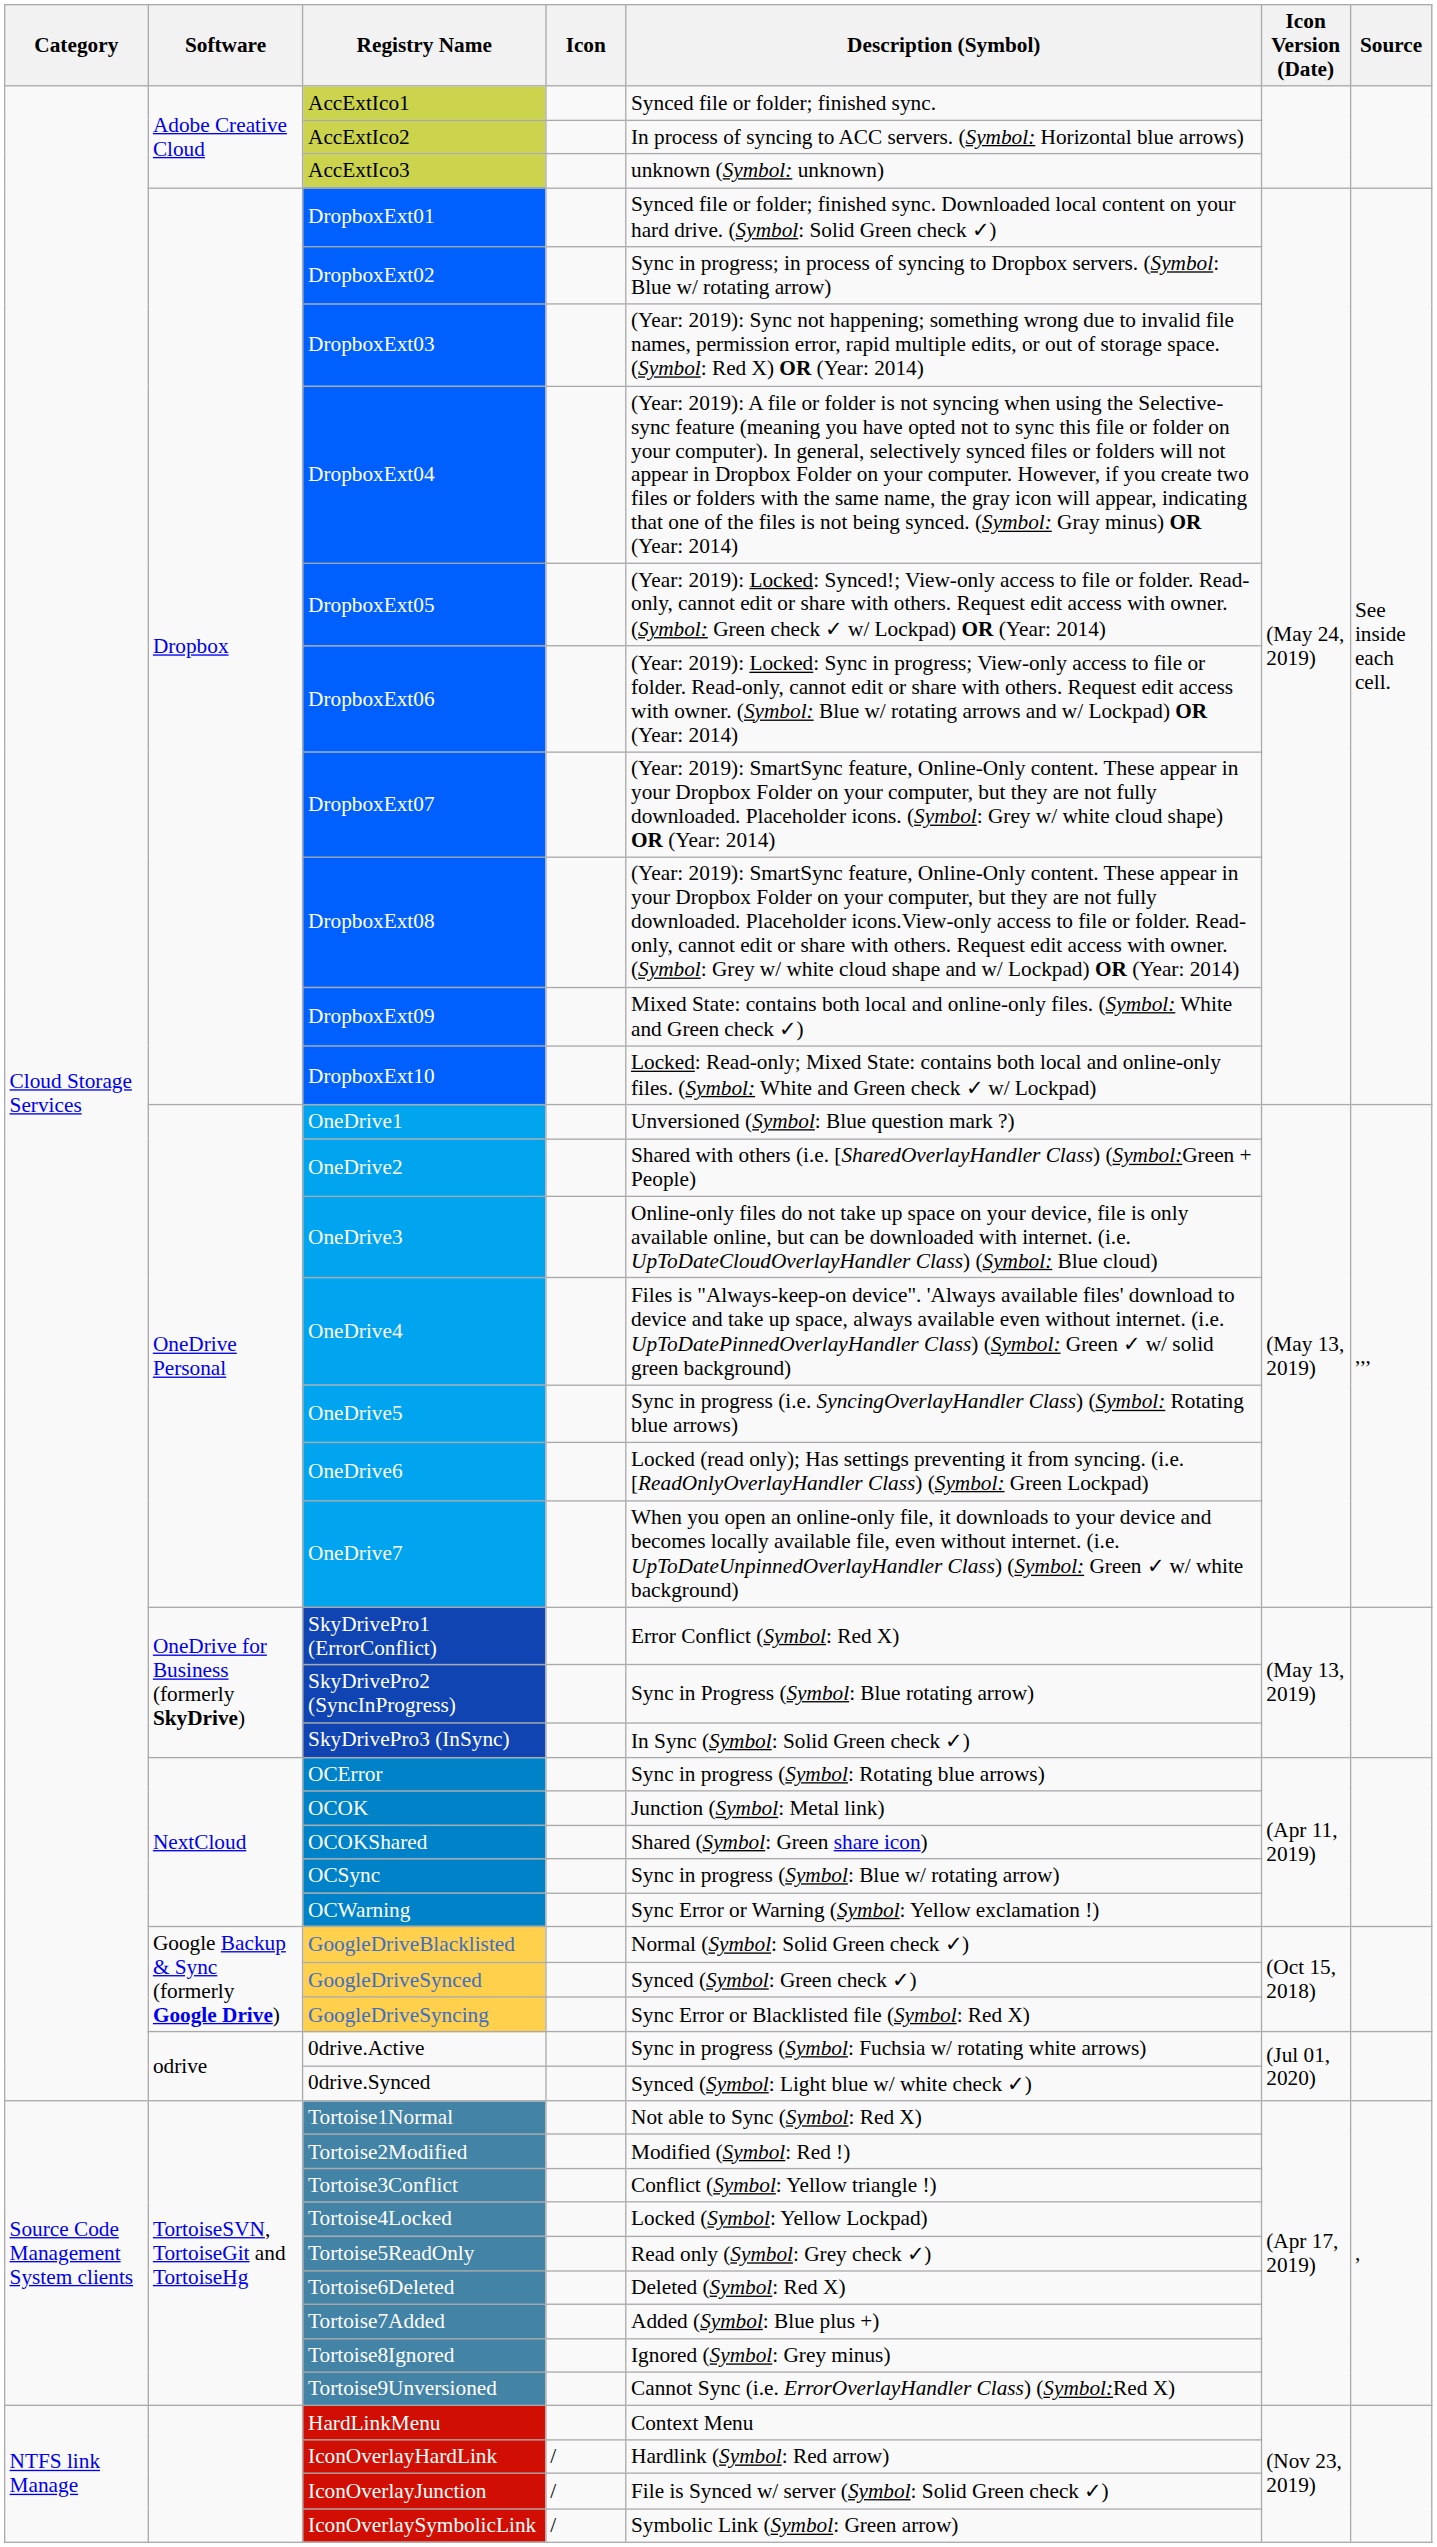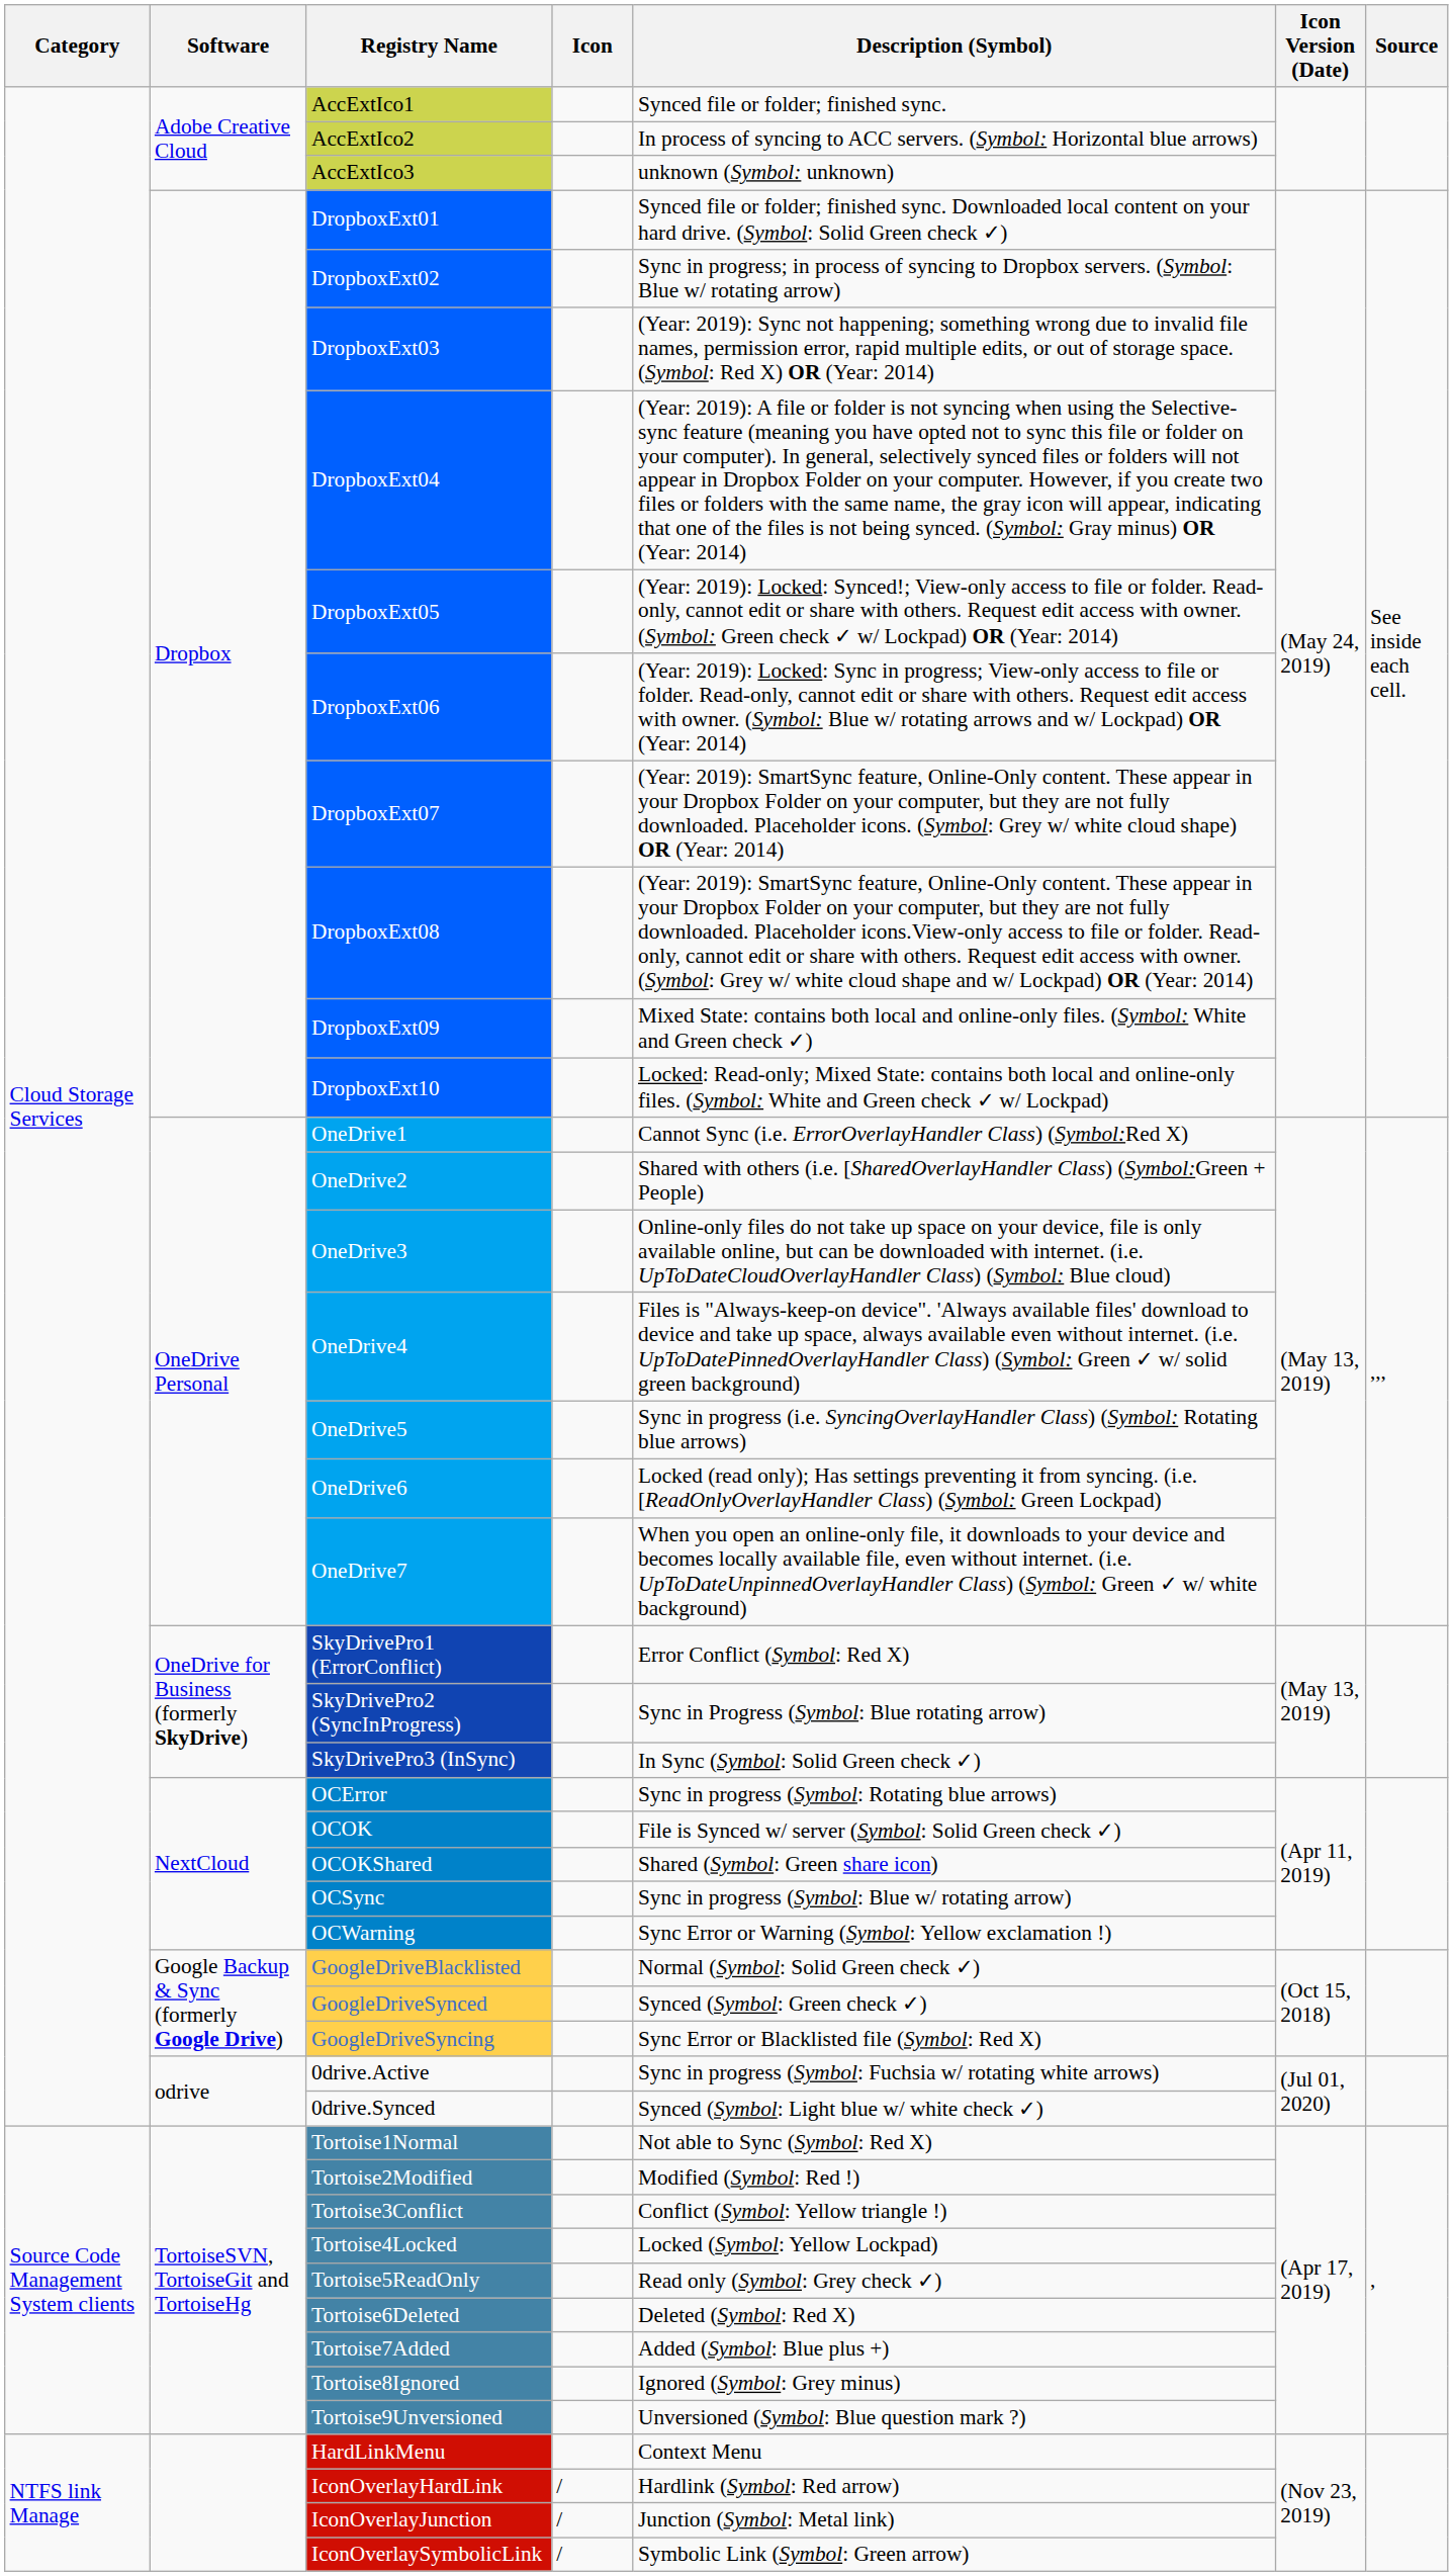OneDrive1 | Description (Symbol): Unversioned (Symbol: Blue question mark ?) -> Cannot Sync (i.e. ErrorOverlayHandler Class) (Symbol:Red X)
OCOK | Description (Symbol): Junction (Symbol: Metal link) -> File is Synced w/ server (Symbol: Solid Green check ✓)
Tortoise9Unversioned | Description (Symbol): Cannot Sync (i.e. ErrorOverlayHandler Class) (Symbol:Red X) -> Unversioned (Symbol: Blue question mark ?)
IconOverlayJunction | Description (Symbol): File is Synced w/ server (Symbol: Solid Green check ✓) -> Junction (Symbol: Metal link)
